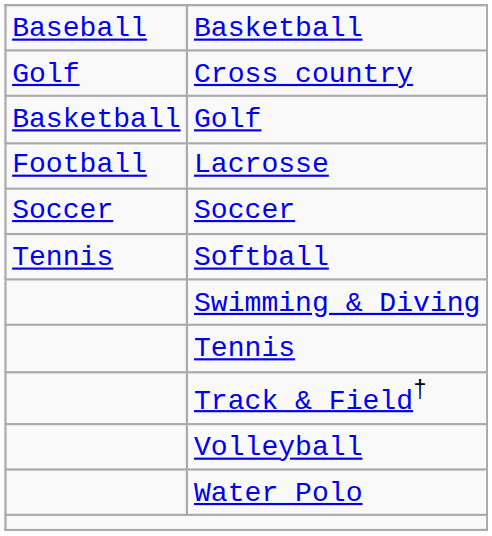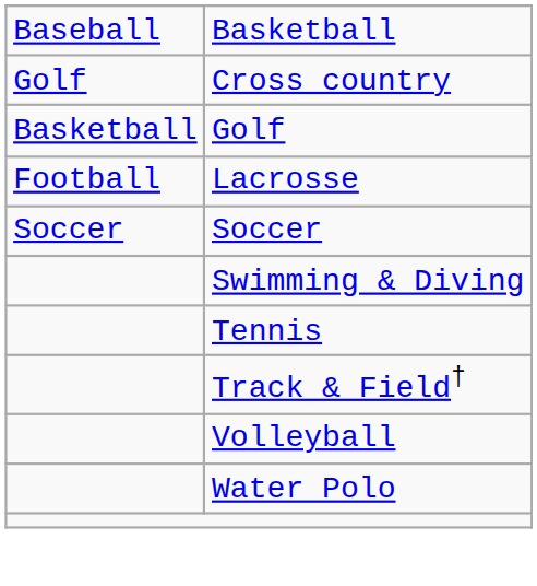- row: Tennis | Softball
